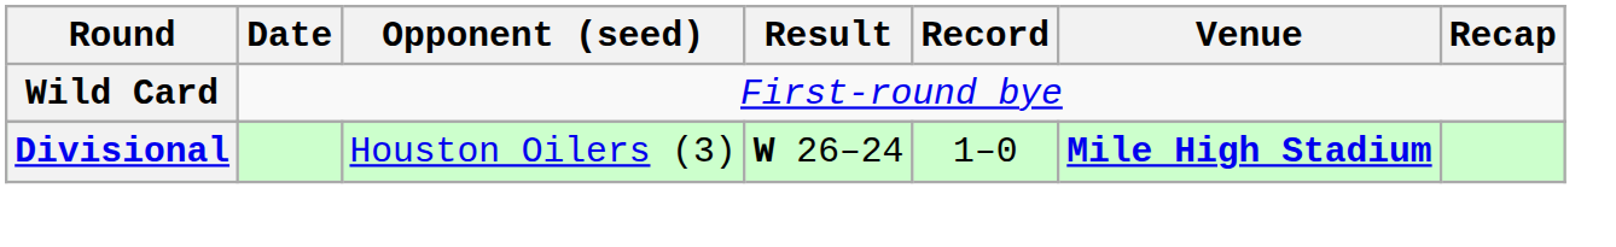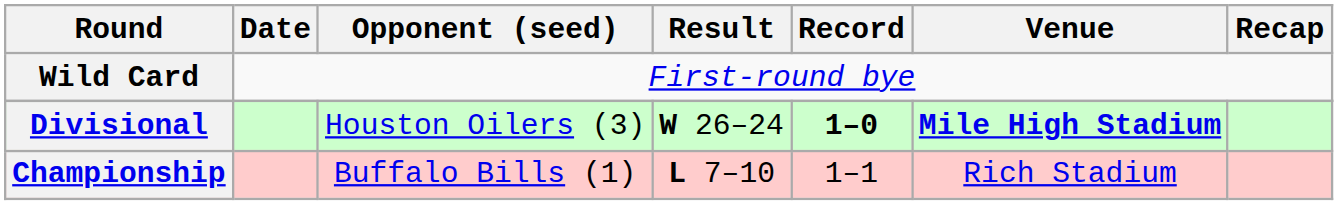Divisional | Record: normal -> bold
+ row: Championship | Buffalo Bills (1) | L 7–10 | 1–1 | Rich Stadium
